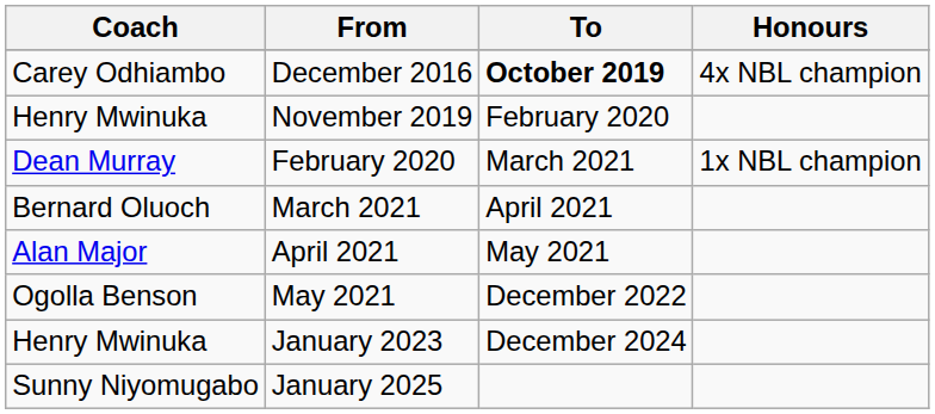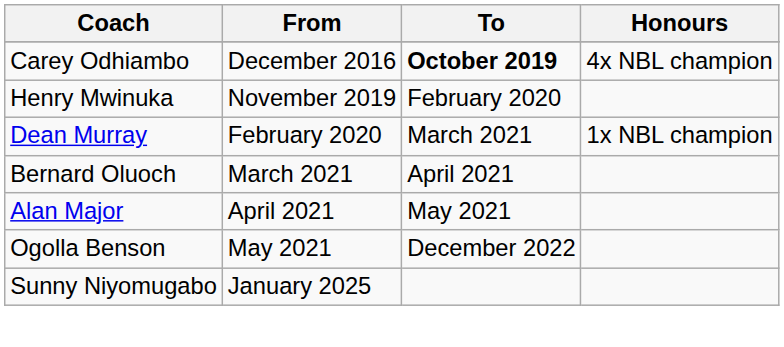- row: Henry Mwinuka | January 2023 | December 2024
